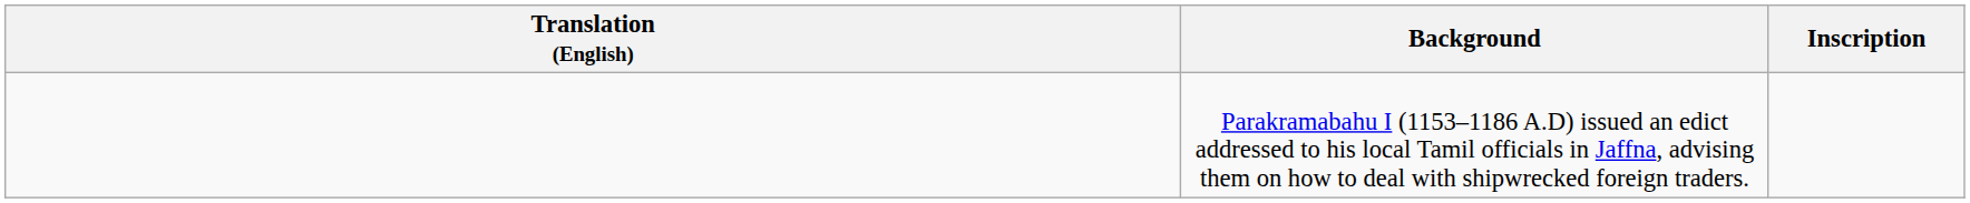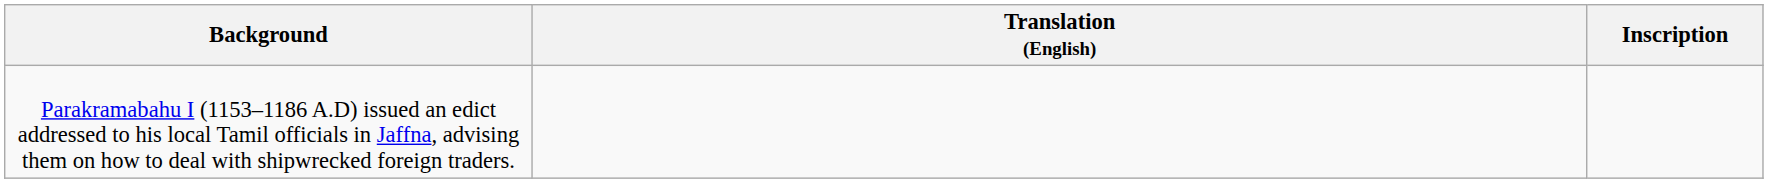columns swapped: Background <-> Translation (English)
